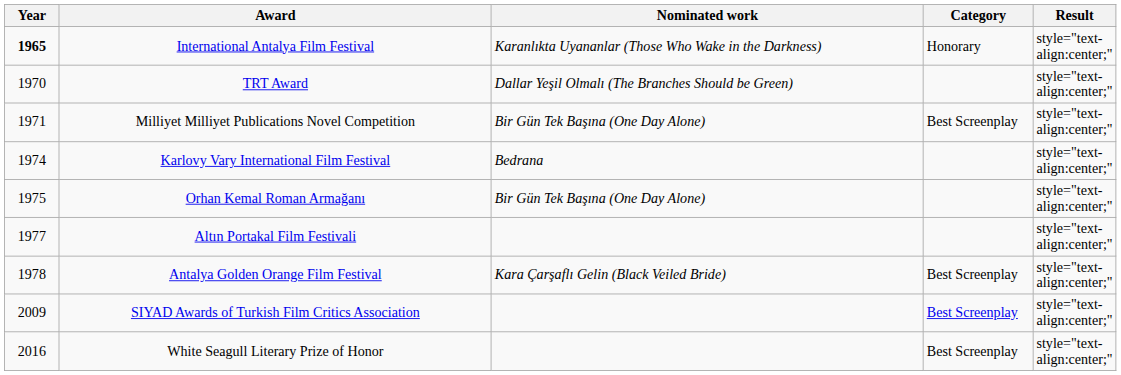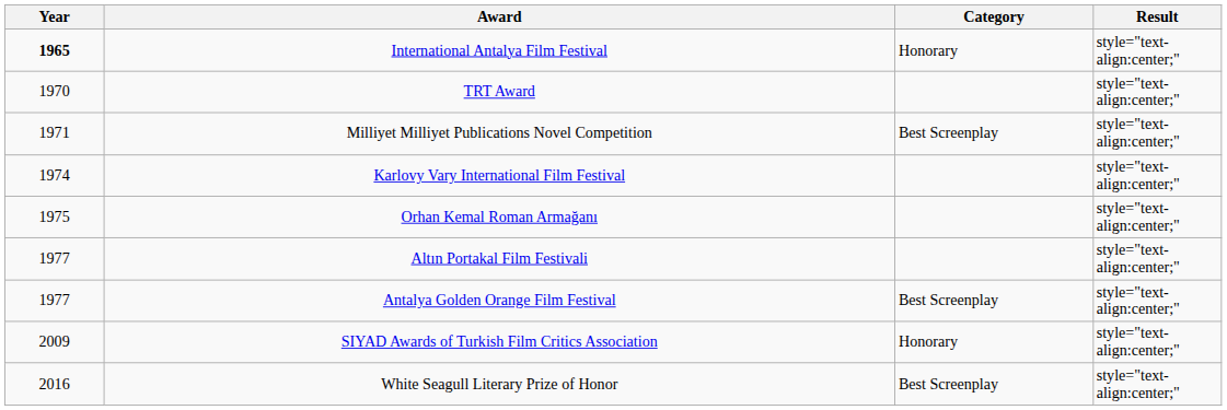- column: Nominated work | Karanlıkta Uyananlar (Those Who Wake in the Darkness) | Dallar Yeşil Olmalı (The Branches Should be Green) | Bir Gün Tek Başına (One Day Alone) | Bedrana | Bir Gün Tek Başına (One Day Alone) | Kara Çarşaflı Gelin (Black Veiled Bride)
Antalya Golden Orange Film Festival | Year: 1978 -> 1977
SIYAD Awards of Turkish Film Critics Association | Category: Best Screenplay -> Honorary
